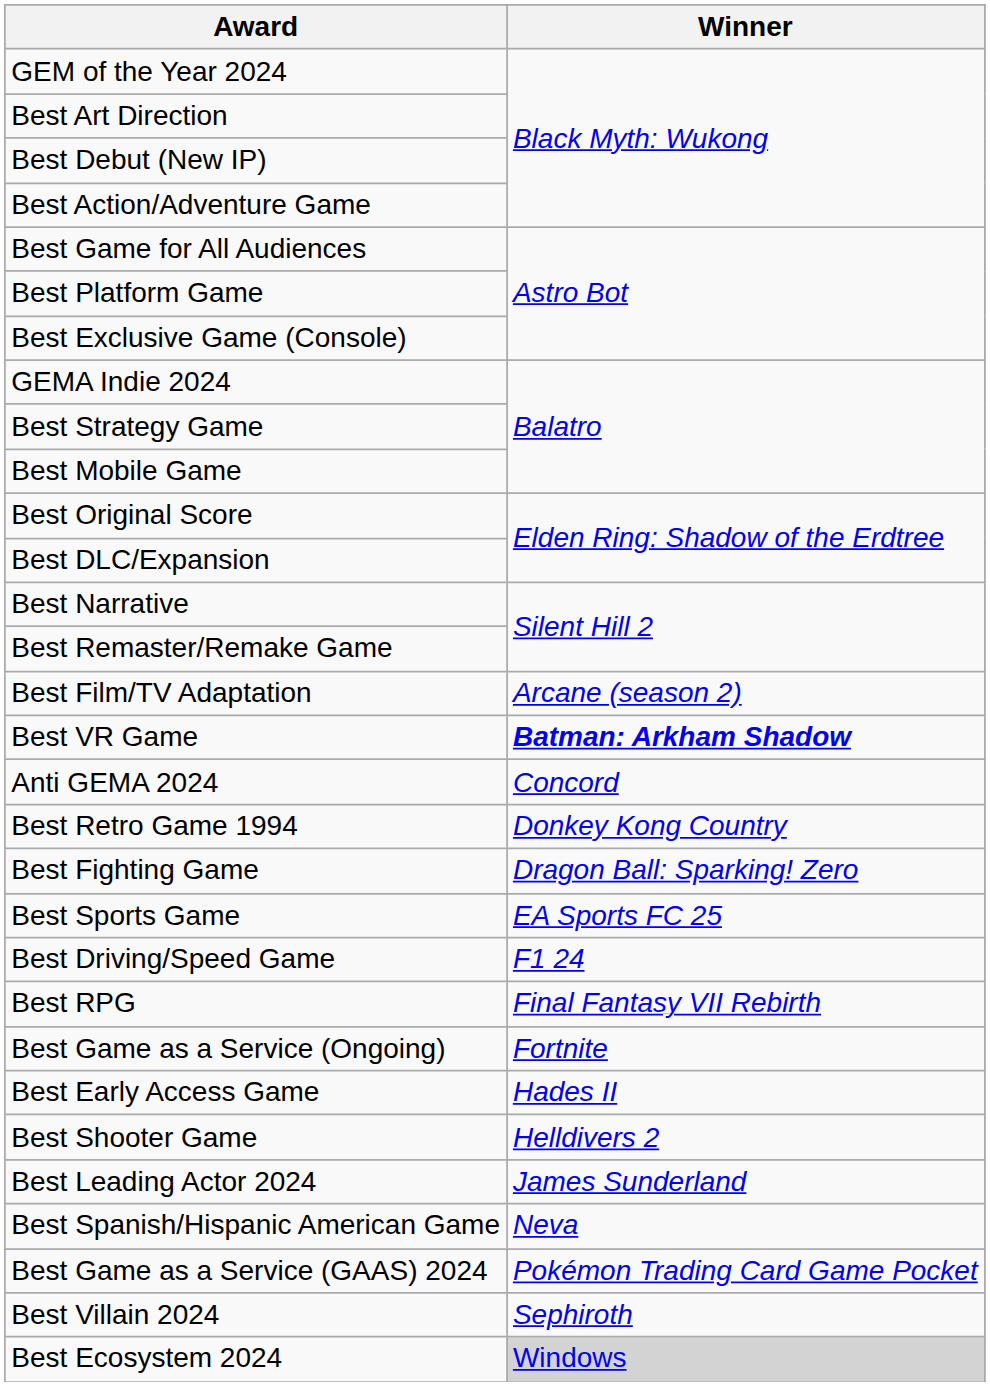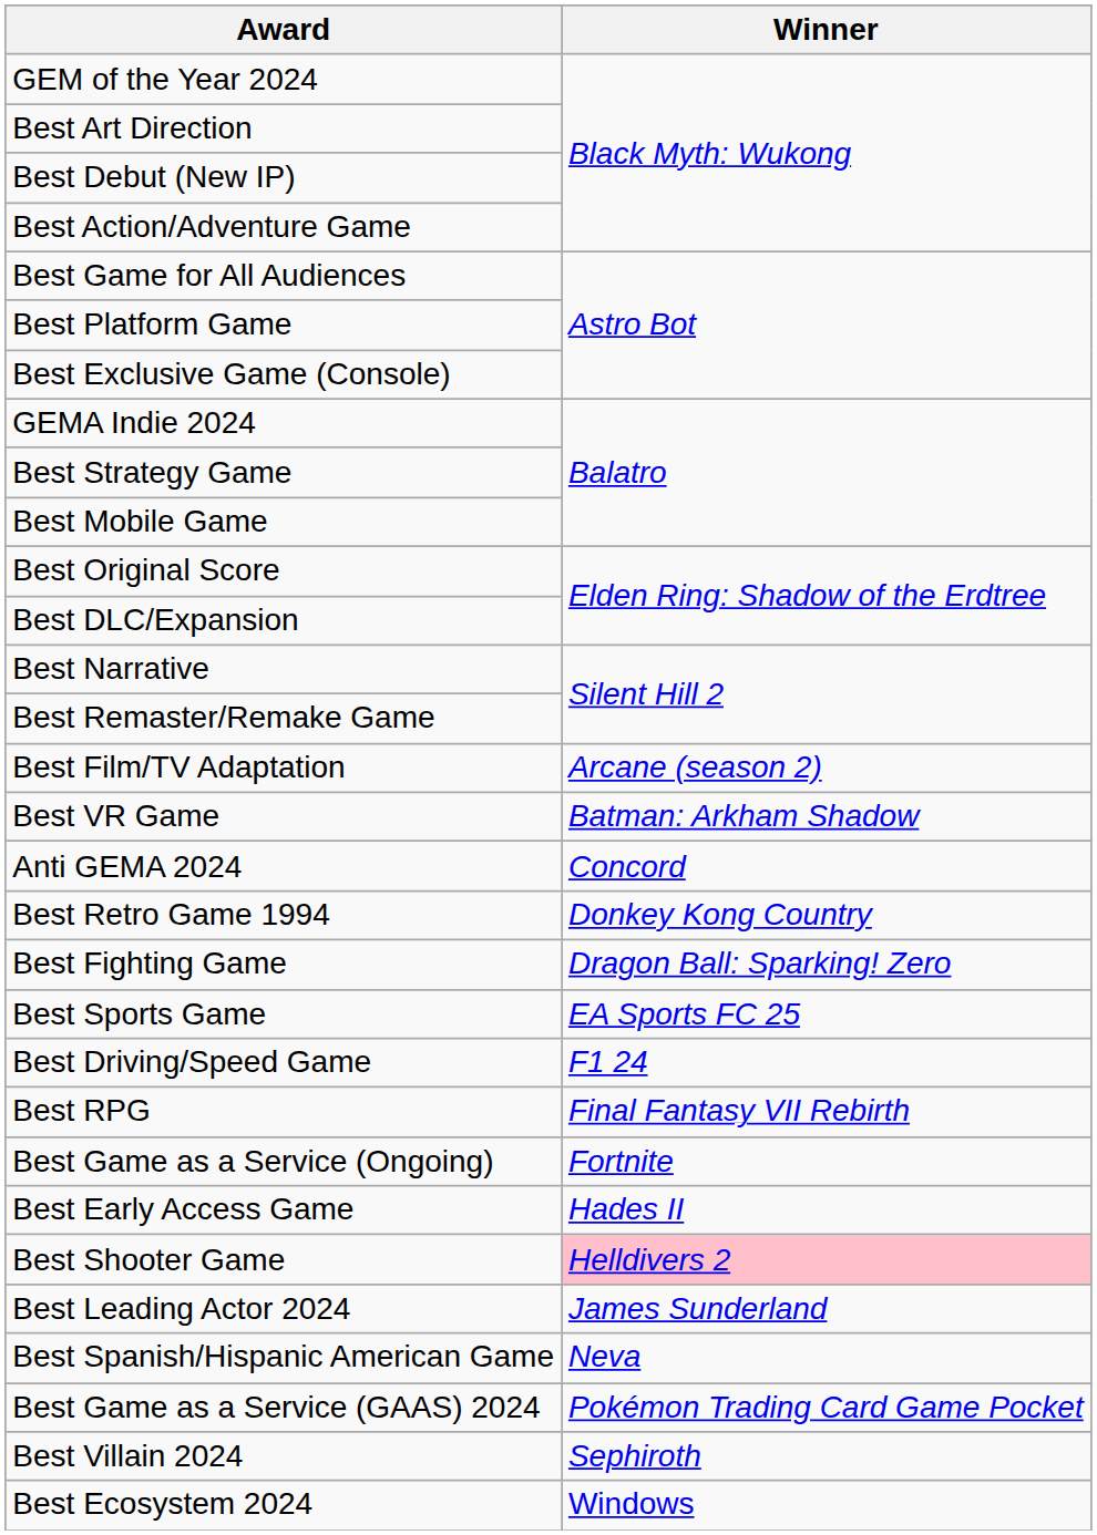Best VR Game | Winner: bold -> normal
Best Shooter Game | Winner: no background -> pink background
Best Ecosystem 2024 | Winner: lightgrey background -> no background
